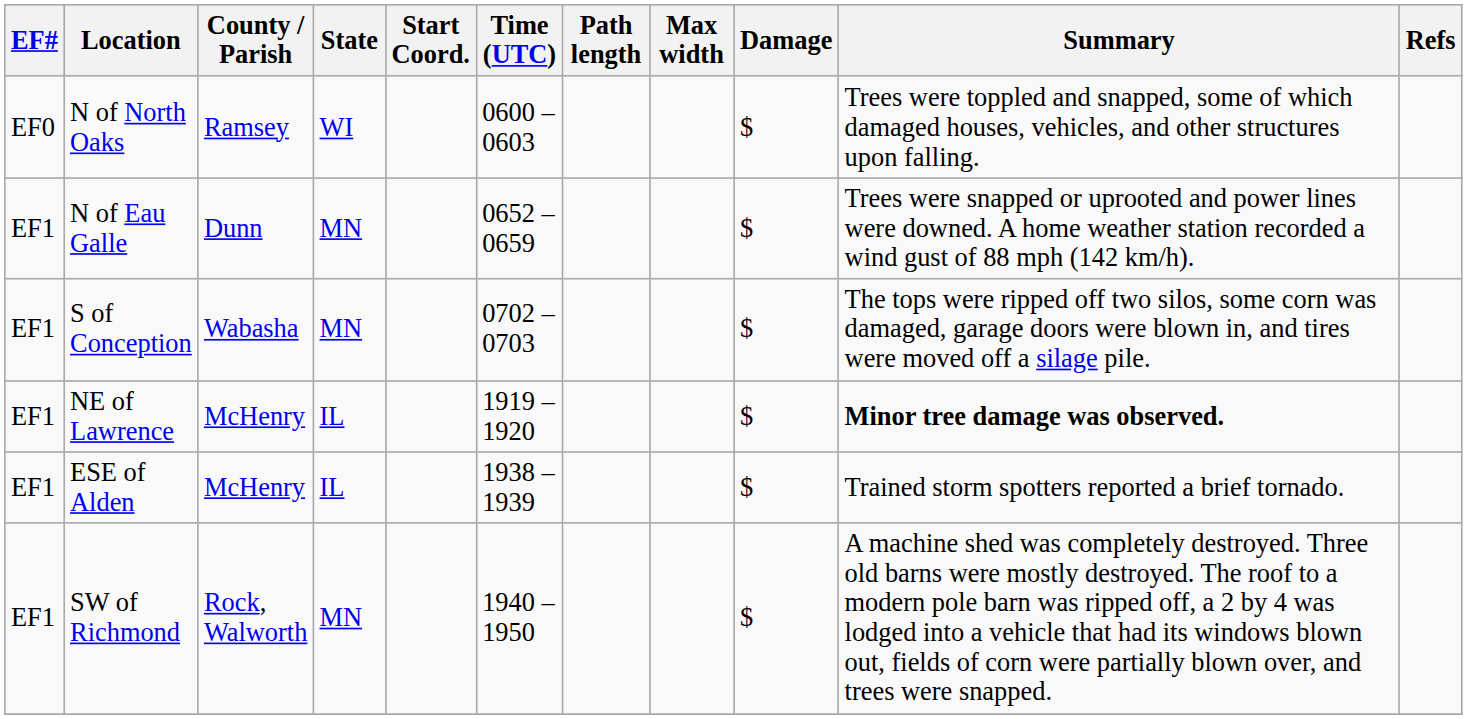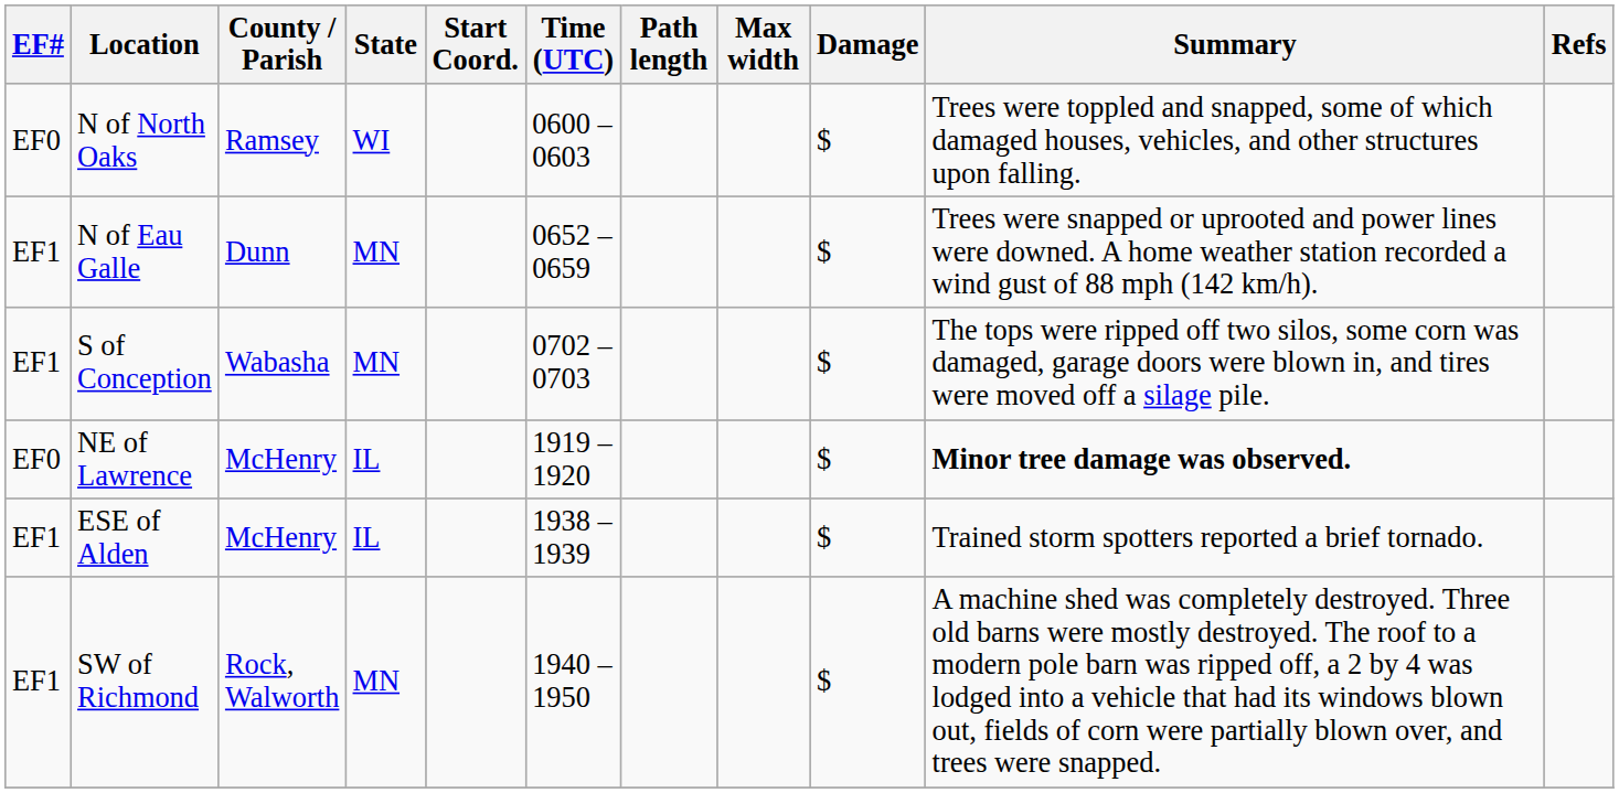NE of Lawrence | EF#: EF1 -> EF0
